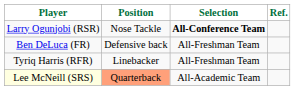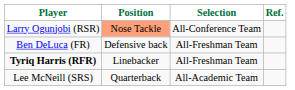row 2 | Position: no background -> lightsalmon background
row 2 | Selection: bold -> normal
row 4 | Player: normal -> bold
row 5 | Player: lightyellow background -> no background
row 5 | Position: lightsalmon background -> no background
